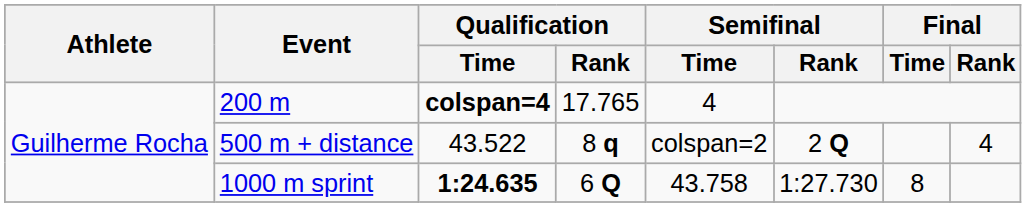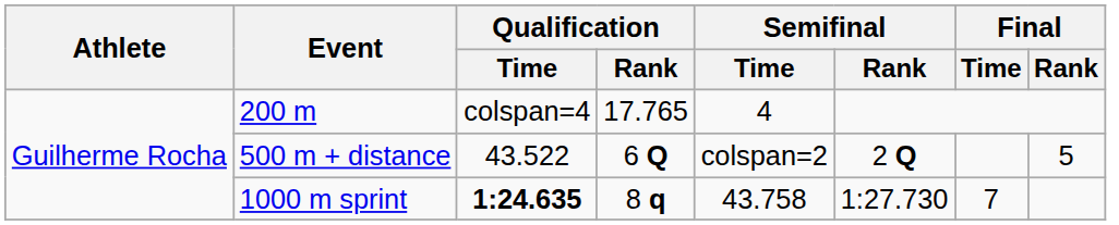200 m | Qualification / Time: bold -> normal
500 m + distance | Qualification / Rank: 8 q -> 6 Q
500 m + distance | Final / Rank: 4 -> 5
1000 m sprint | Qualification / Rank: 6 Q -> 8 q
1000 m sprint | Final / Time: 8 -> 7
